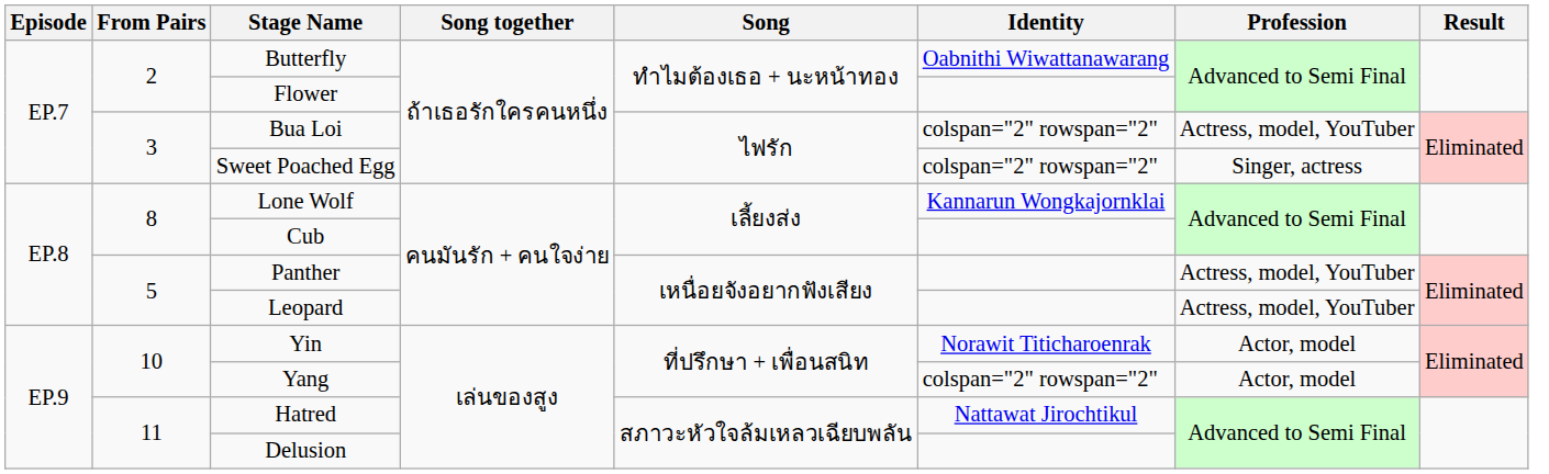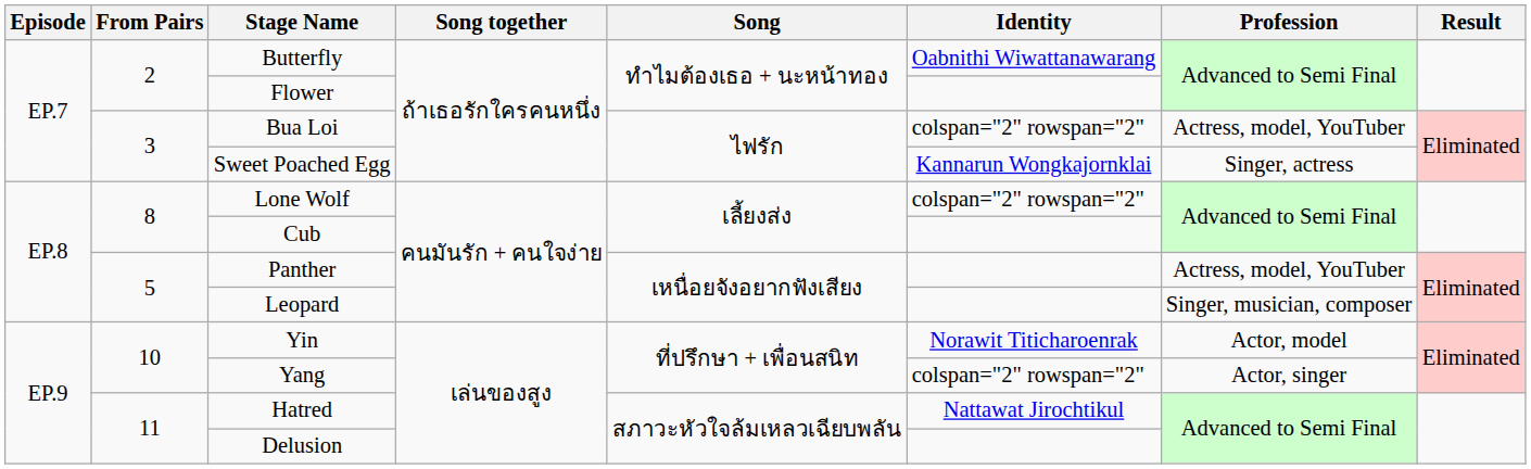Sweet Poached Egg | Identity: colspan="2" rowspan="2" -> Kannarun Wongkajornklai
Lone Wolf | Identity: Kannarun Wongkajornklai -> colspan="2" rowspan="2"
Leopard | Profession: Actress, model, YouTuber -> Singer, musician, composer
Yang | Profession: Actor, model -> Actor, singer
